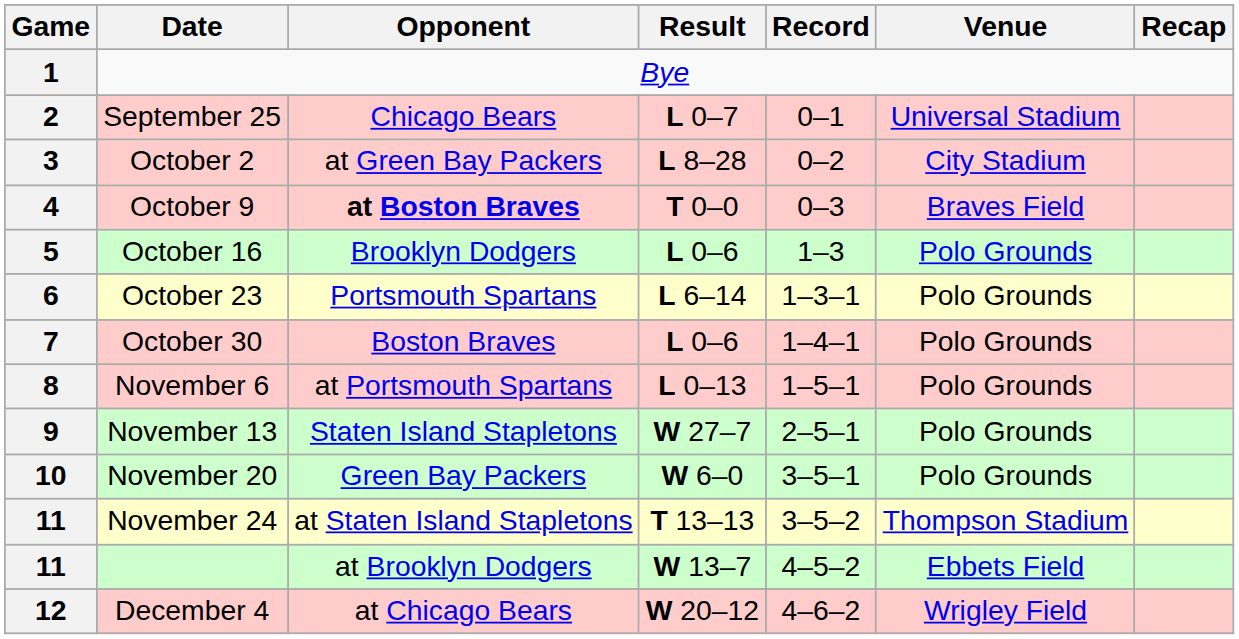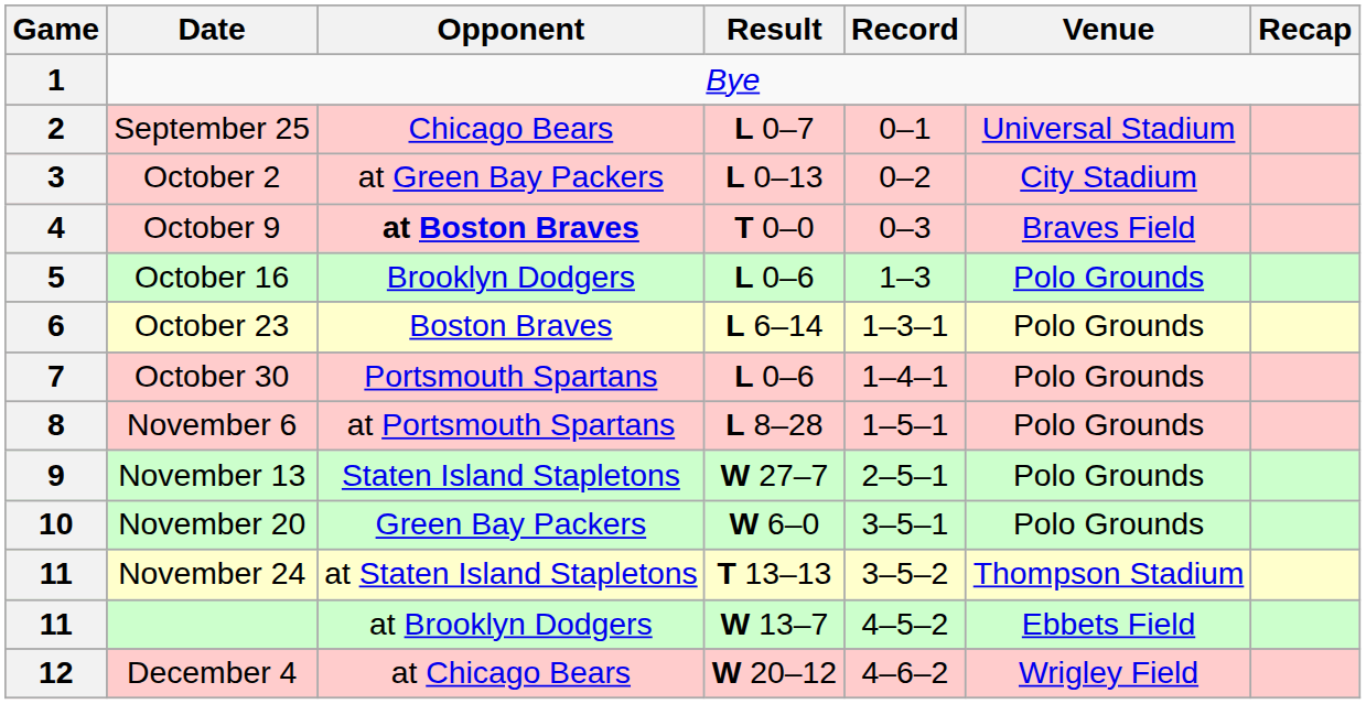3 | Result: L 8–28 -> L 0–13
6 | Opponent: Portsmouth Spartans -> Boston Braves
7 | Opponent: Boston Braves -> Portsmouth Spartans
8 | Result: L 0–13 -> L 8–28
